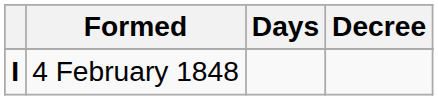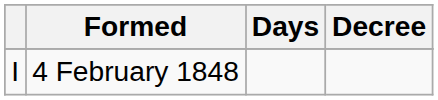4 February 1848 | column 1: bold -> normal
